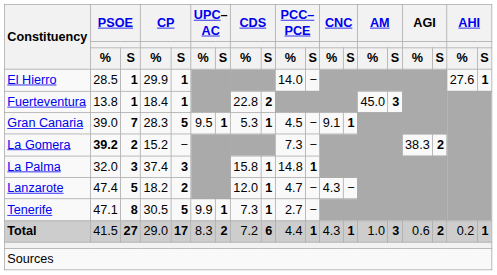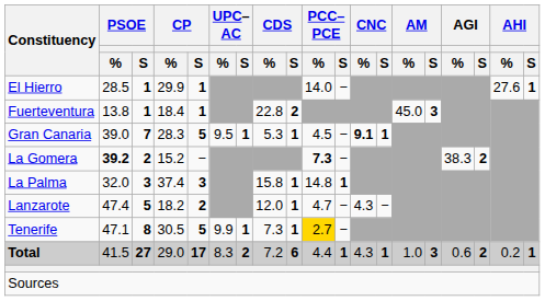Gran Canaria | CNC / %: normal -> bold
La Gomera | PCC–PCE / %: normal -> bold
Tenerife | PCC–PCE / %: no background -> gold background
